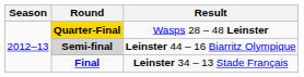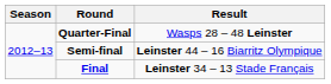Quarter-Final | Round: gold background -> no background
Semi-final | Round: lightgrey background -> no background
